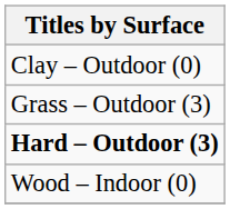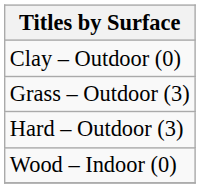row 4 | column 1: bold -> normal
